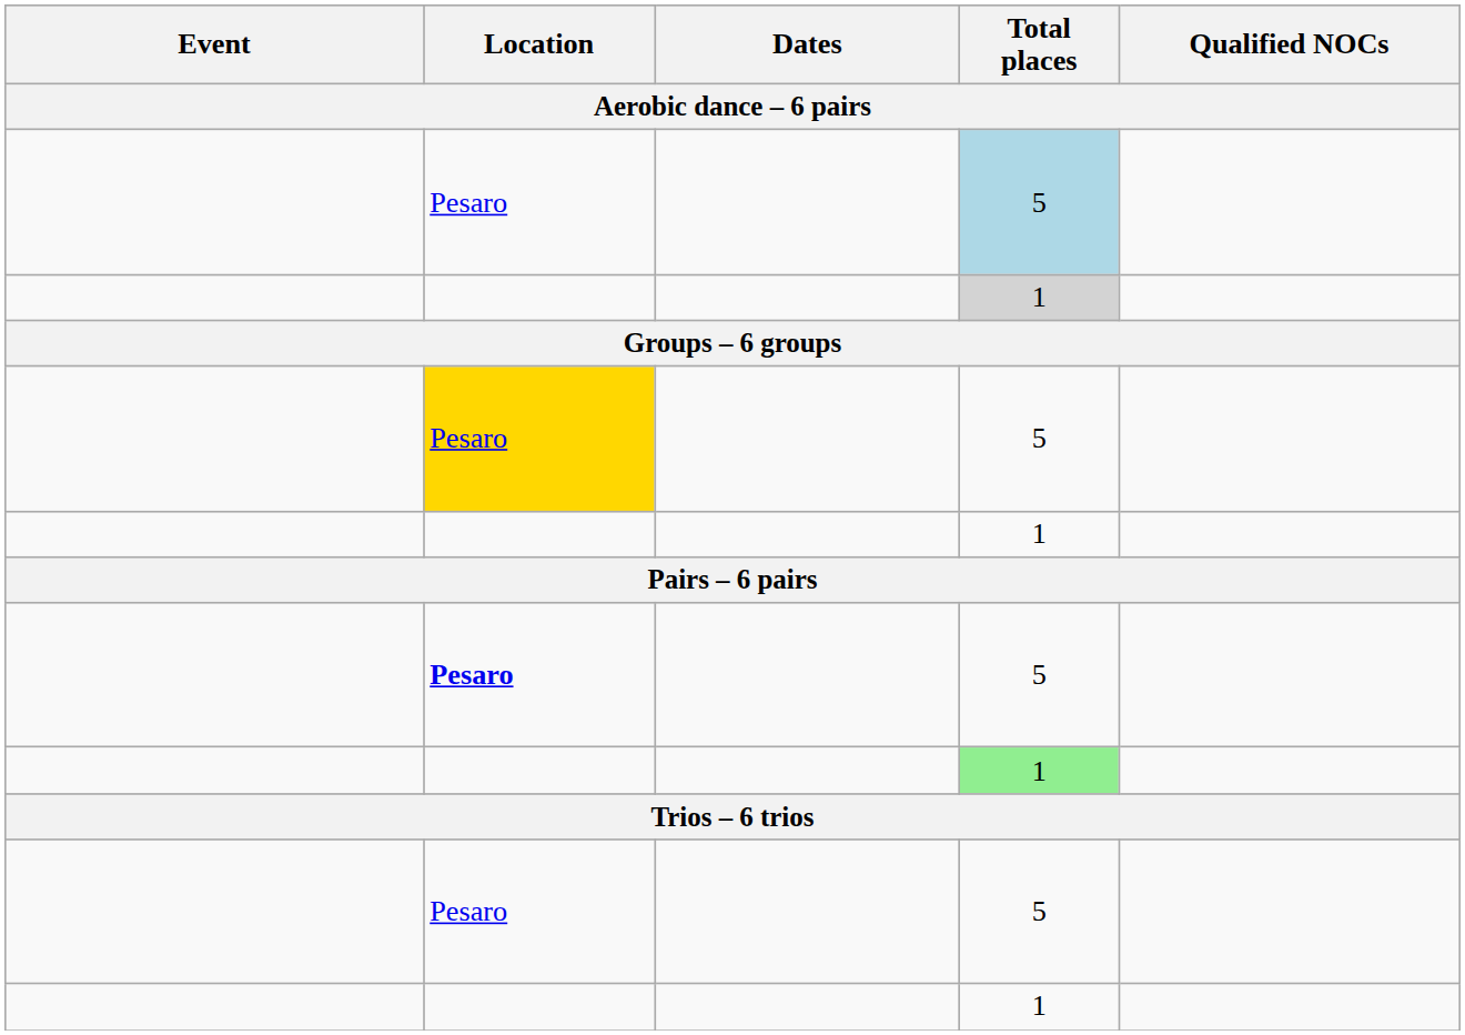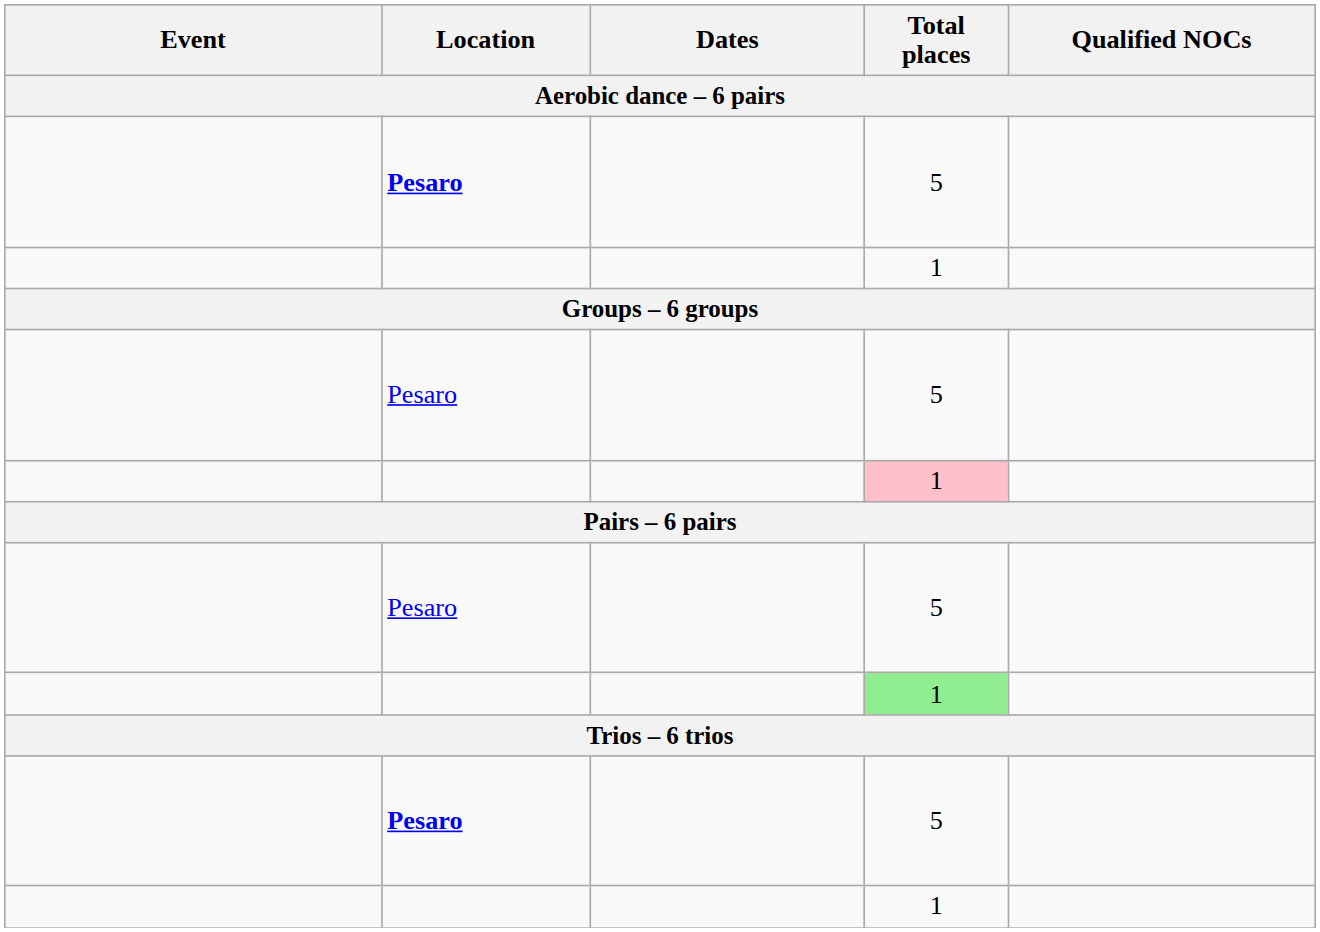row 3 | Location: normal -> bold
row 3 | Total places: lightblue background -> no background
row 4 | Total places: lightgrey background -> no background
row 6 | Location: gold background -> no background
row 7 | Total places: no background -> pink background
row 9 | Location: bold -> normal
row 12 | Location: normal -> bold
